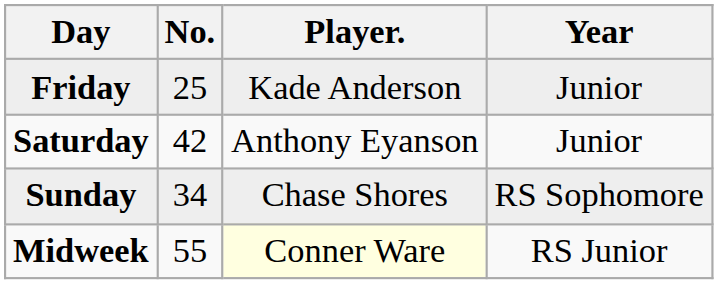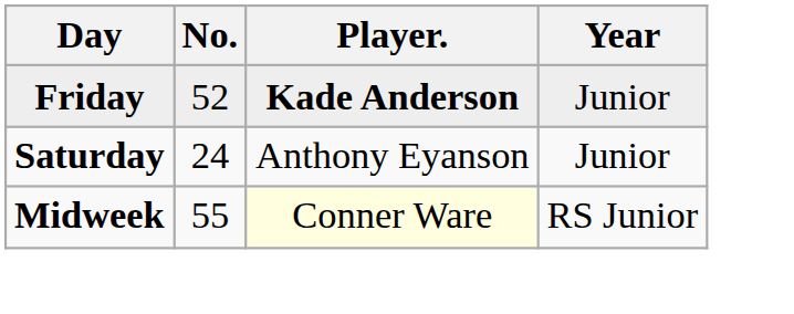Friday | No.: 25 -> 52
Friday | Player.: normal -> bold
Saturday | No.: 42 -> 24
- row: Sunday | 34 | Chase Shores | RS Sophomore
